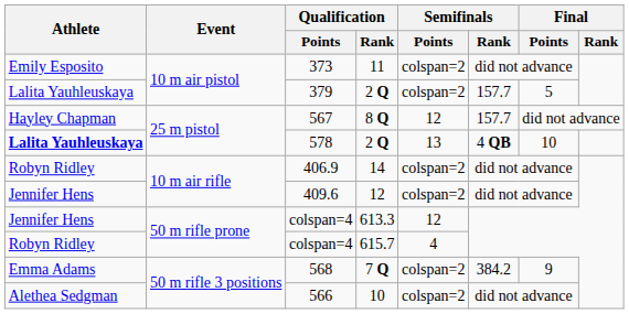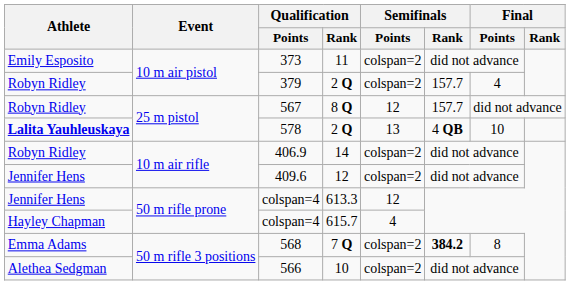379 | Athlete: Lalita Yauhleuskaya -> Robyn Ridley
379 | Final / Points: 5 -> 4
567 | Athlete: Hayley Chapman -> Robyn Ridley
colspan=4 / 615.7 | Athlete: Robyn Ridley -> Hayley Chapman
568 | Semifinals / Rank: normal -> bold
568 | Final / Points: 9 -> 8
